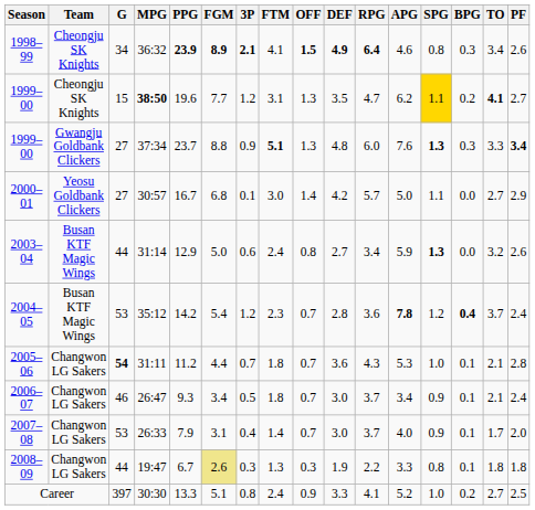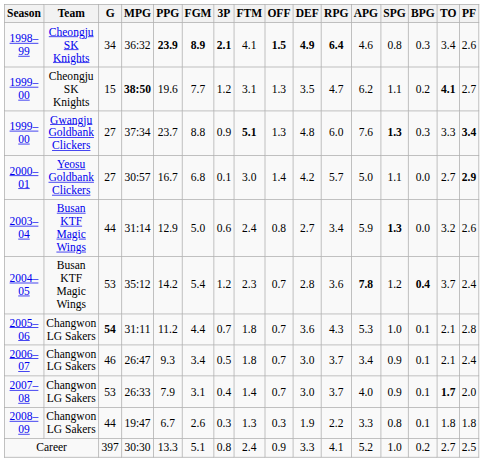38:50 | SPG: gold background -> no background
30:57 | PF: normal -> bold
26:33 | TO: normal -> bold
19:47 | FGM: khaki background -> no background
